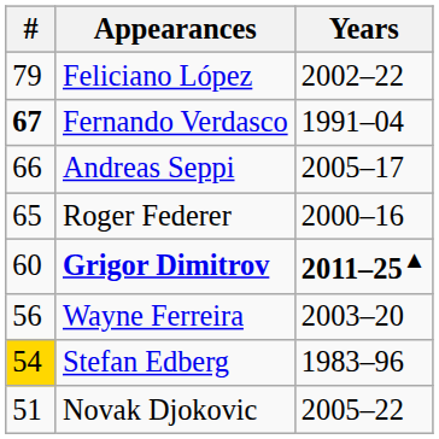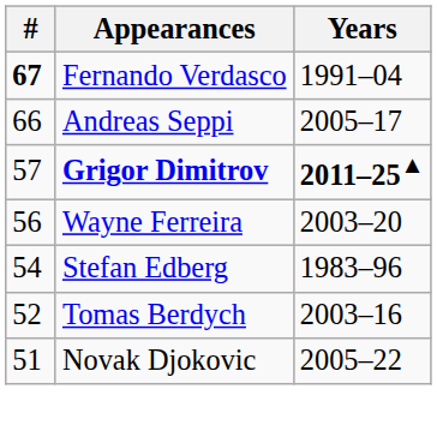- row: 79 | Feliciano López | 2002–22
- row: 65 | Roger Federer | 2000–16
Grigor Dimitrov | #: 60 -> 57
Stefan Edberg | #: gold background -> no background
+ row: 52 | Tomas Berdych | 2003–16
